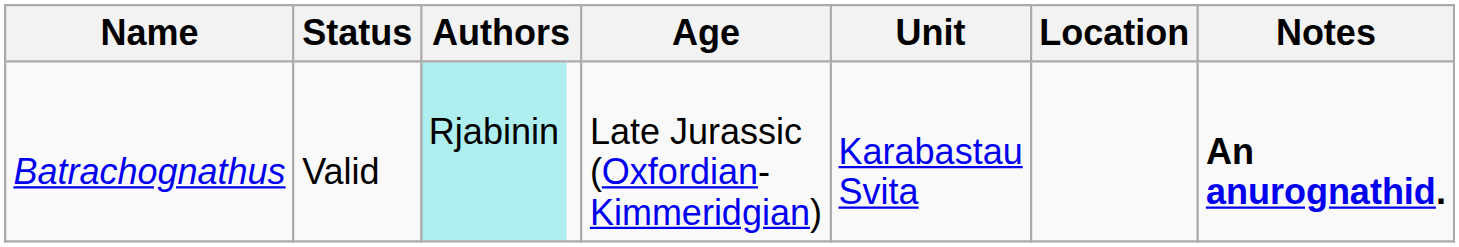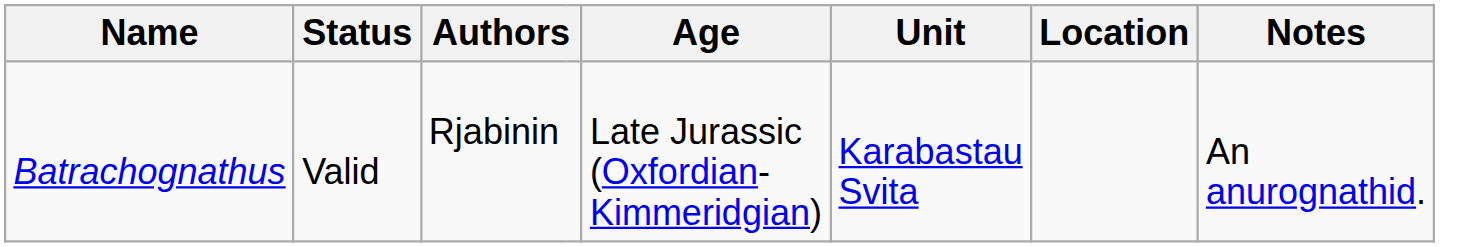Batrachognathus | column 3: paleturquoise background -> no background
Batrachognathus | Notes: bold -> normal
